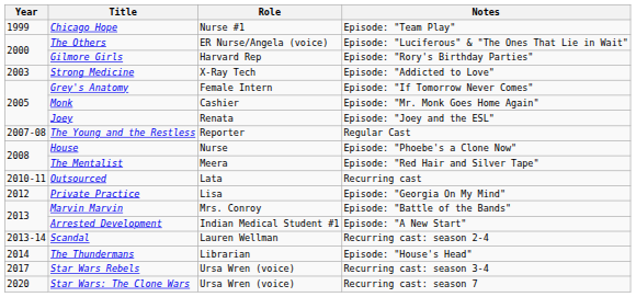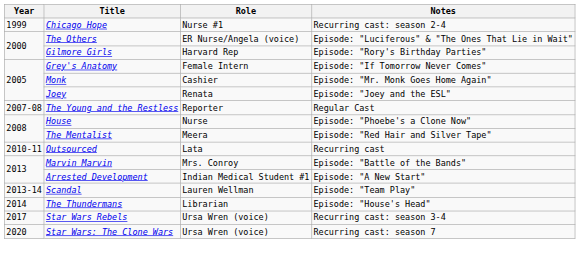Chicago Hope | Notes: Episode: "Team Play" -> Recurring cast: season 2-4
- row: 2003 | Strong Medicine | X-Ray Tech | Episode: "Addicted to Love"
- row: 2012 | Private Practice | Lisa | Episode: "Georgia On My Mind"
Scandal | Notes: Recurring cast: season 2-4 -> Episode: "Team Play"
